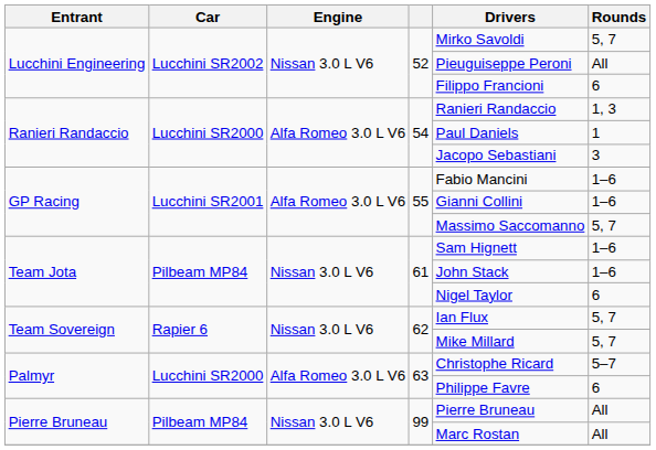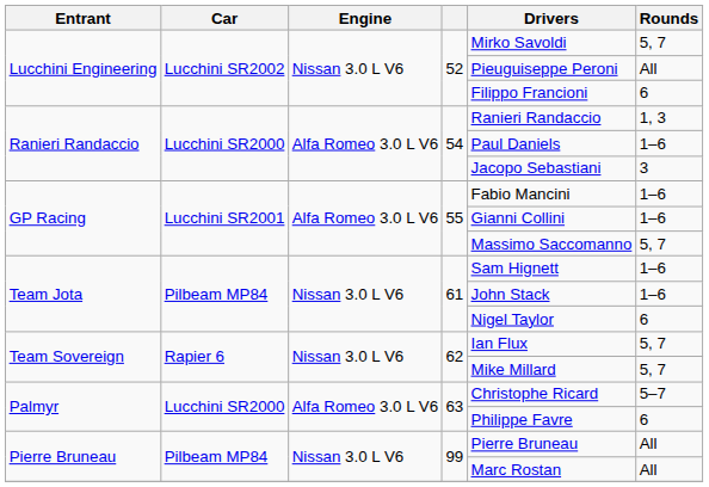row 6 | Rounds: 1 -> 1–6
